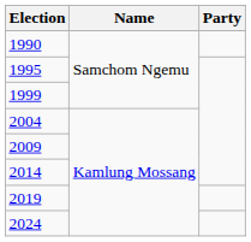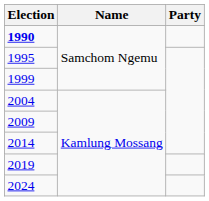1990 | Election: normal -> bold
